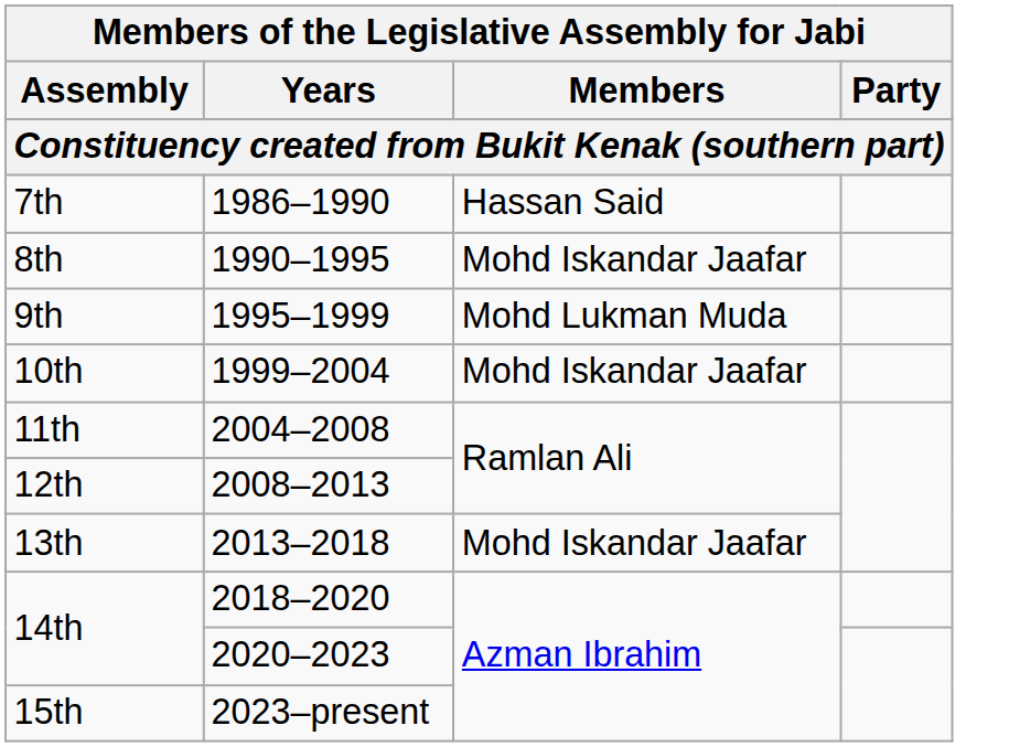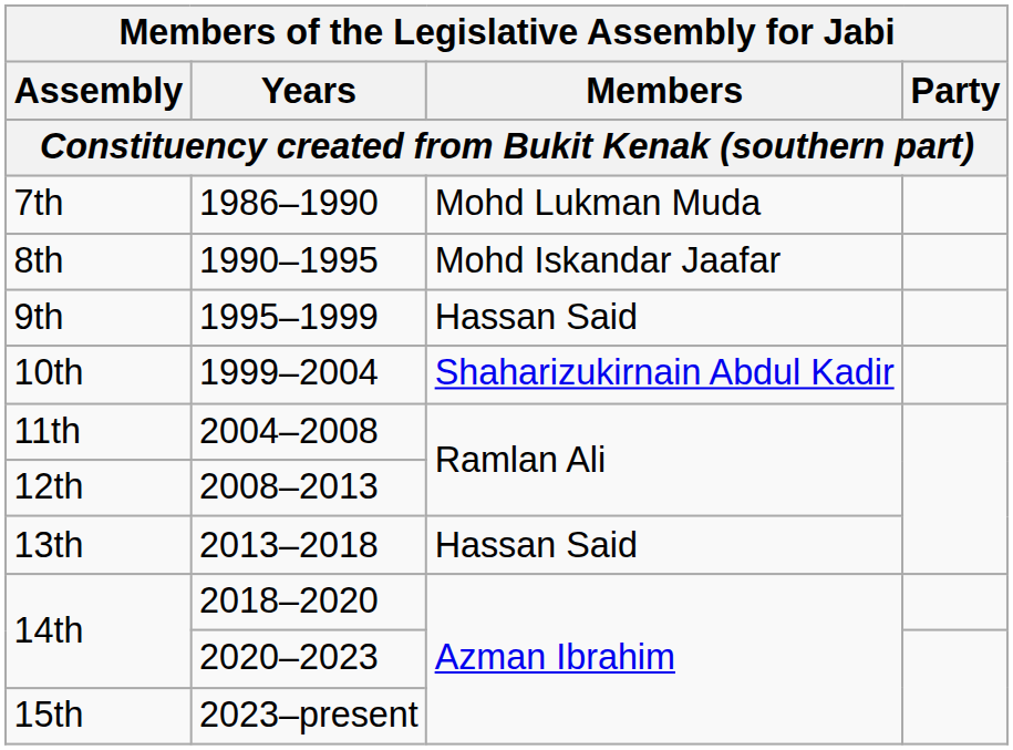7th | Members: Hassan Said -> Mohd Lukman Muda
9th | Members: Mohd Lukman Muda -> Hassan Said
10th | Members: Mohd Iskandar Jaafar -> Shaharizukirnain Abdul Kadir
13th | Members: Mohd Iskandar Jaafar -> Hassan Said
